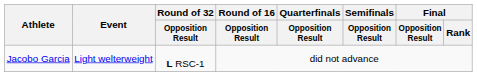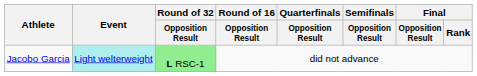Jacobo Garcia | Event: no background -> paleturquoise background
Jacobo Garcia | Round of 32 / Opposition Result: no background -> lightgreen background
